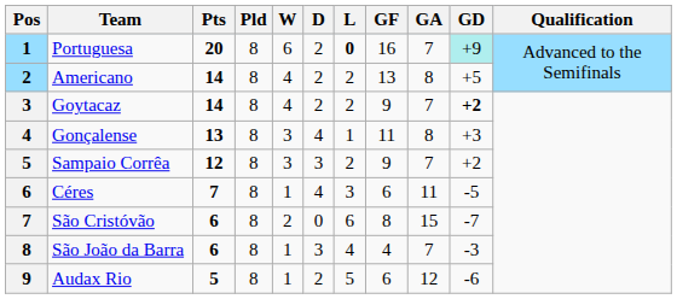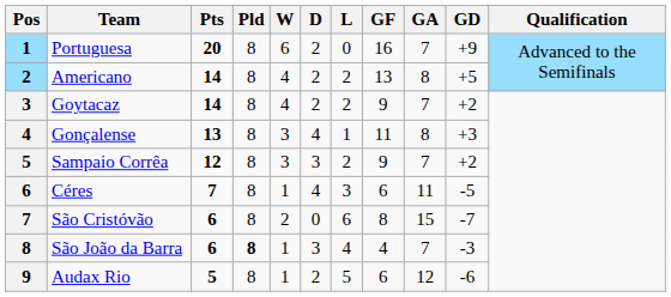Portuguesa | L: bold -> normal
Portuguesa | GD: paleturquoise background -> no background
Goytacaz | GD: bold -> normal
São João da Barra | Pld: normal -> bold
